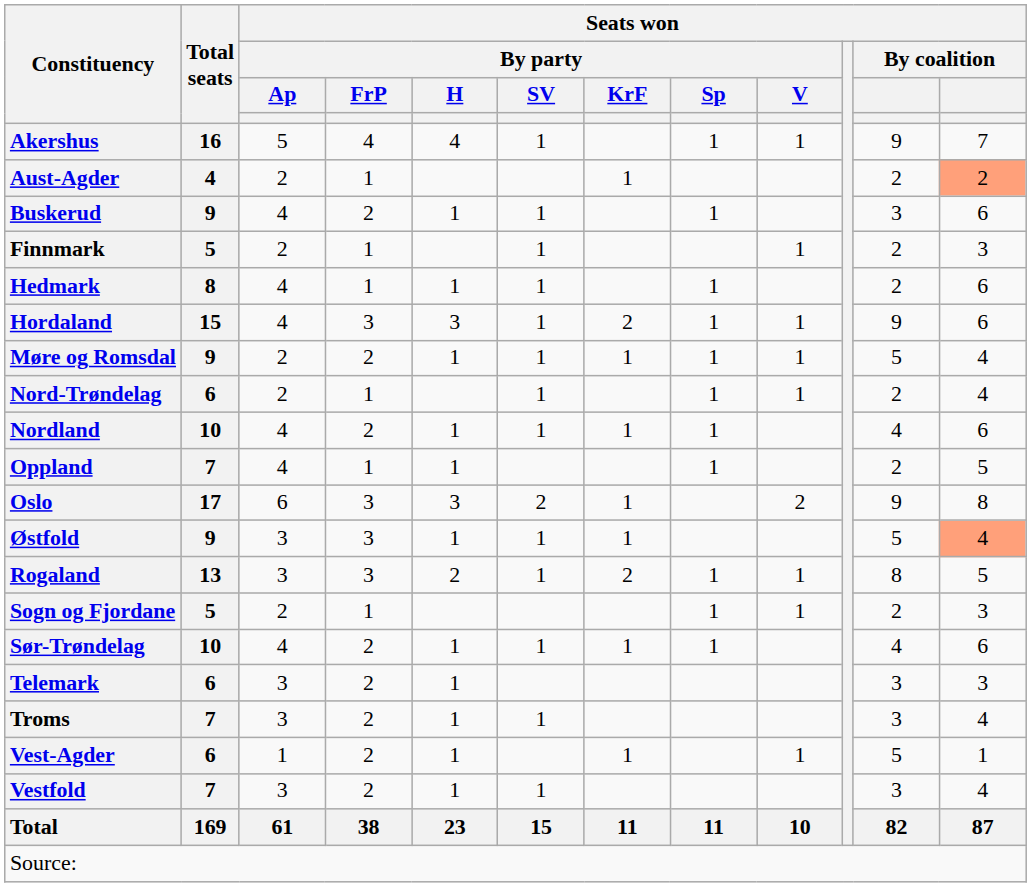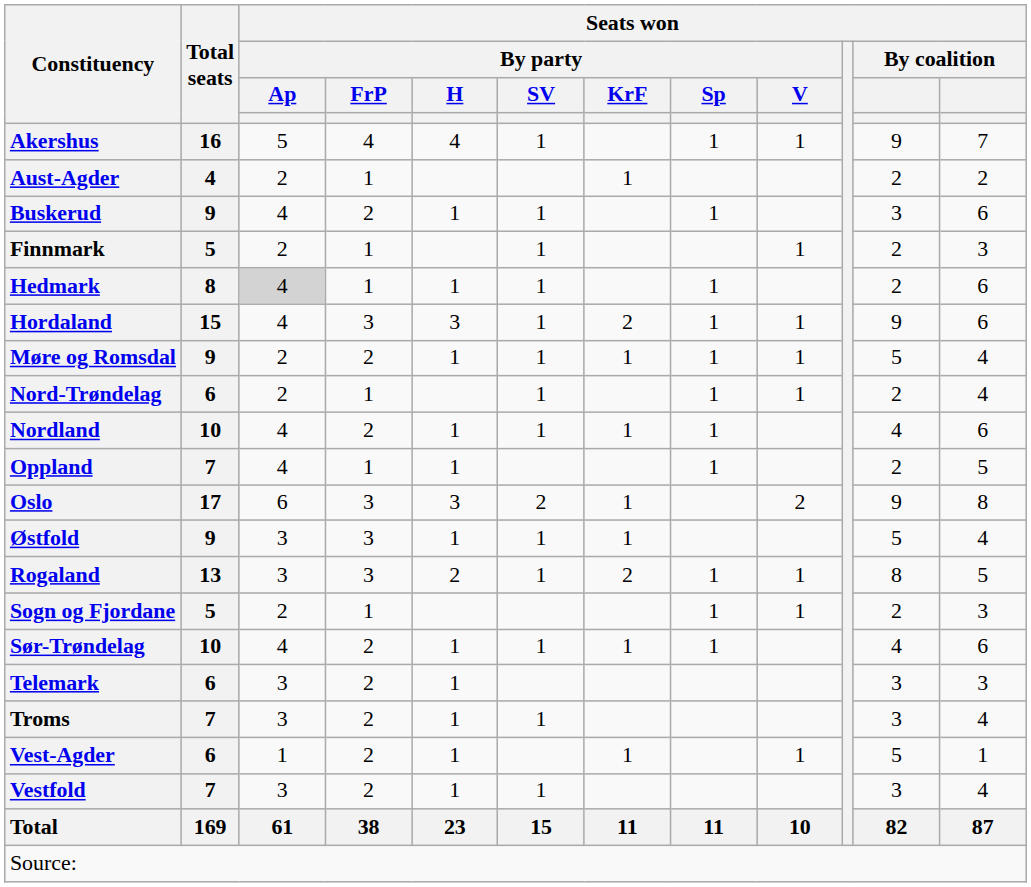Aust-Agder | column 12: lightsalmon background -> no background
Hedmark | Seats won / By party / Ap: no background -> lightgrey background
Østfold | column 12: lightsalmon background -> no background
